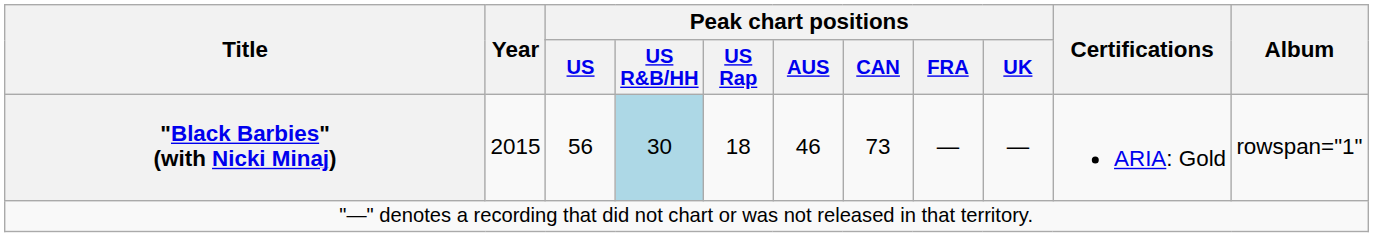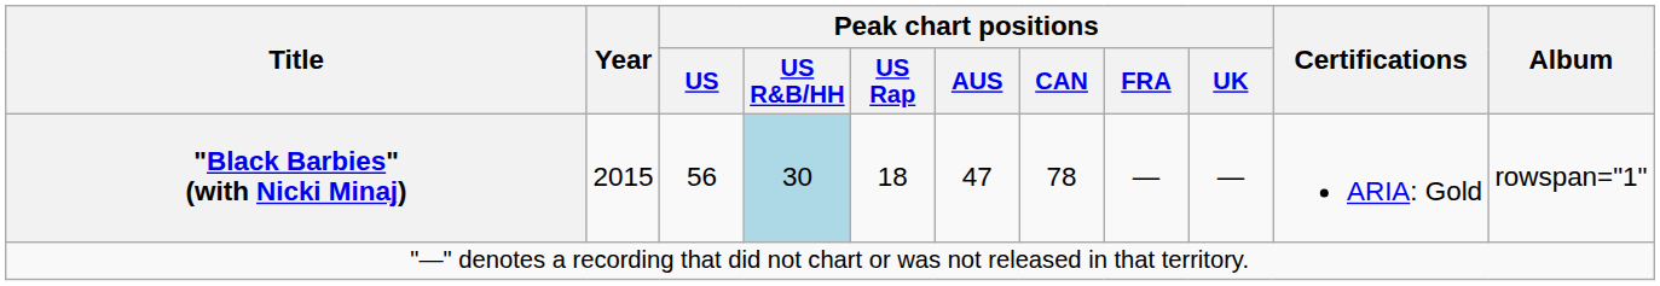"Black Barbies" (with Nicki Minaj) | Peak chart positions / AUS: 46 -> 47
"Black Barbies" (with Nicki Minaj) | Peak chart positions / CAN: 73 -> 78
